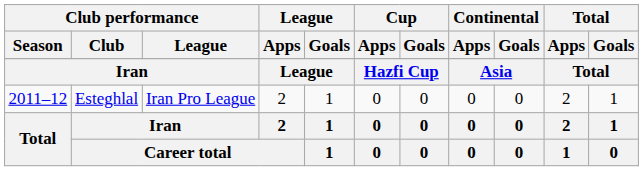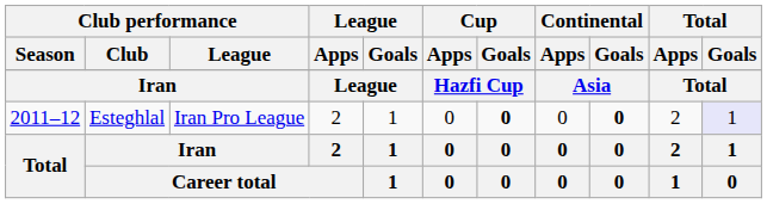Esteghlal | Cup / Goals: normal -> bold
Esteghlal | Continental / Goals: normal -> bold
Esteghlal | Total / Goals: no background -> lavender background
